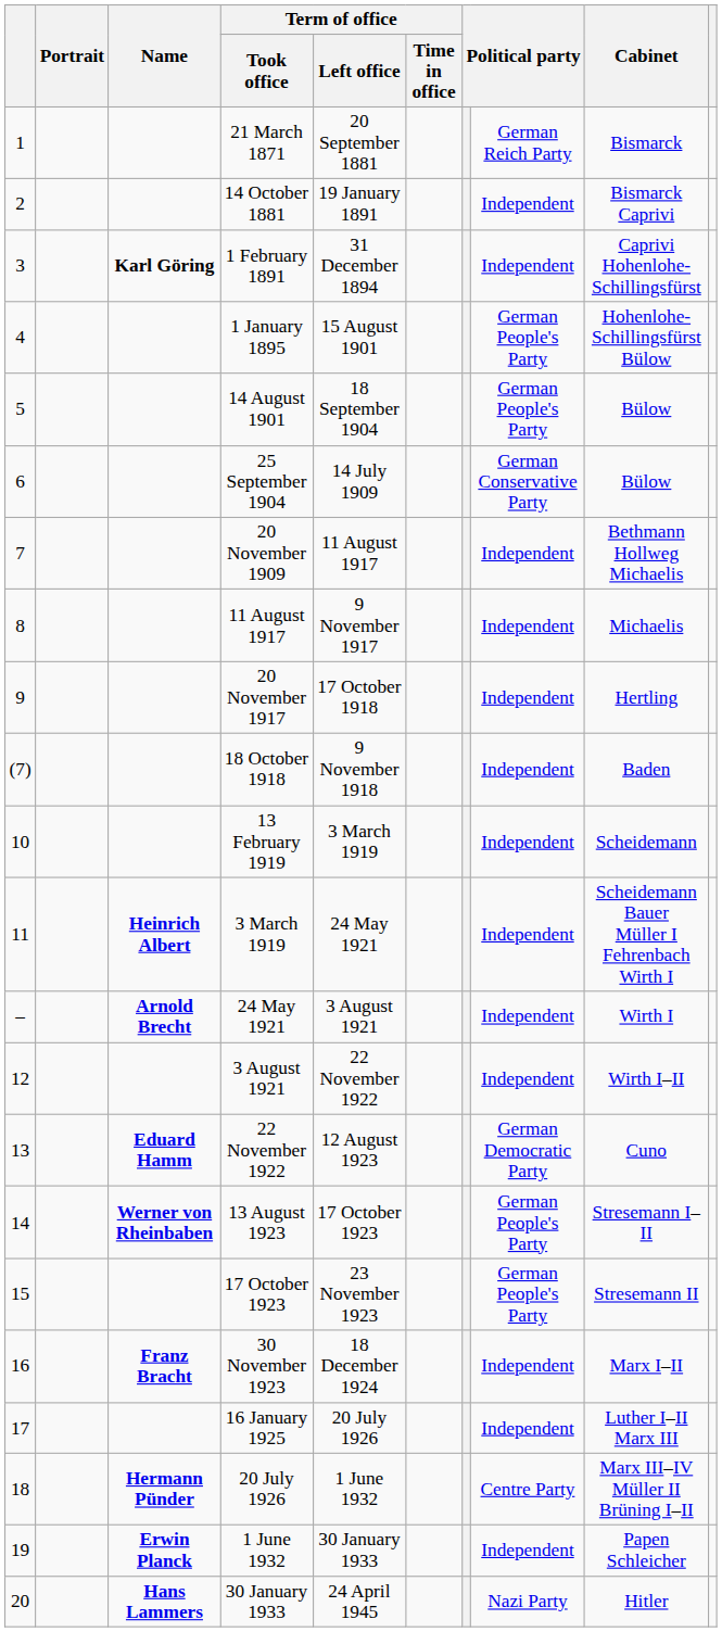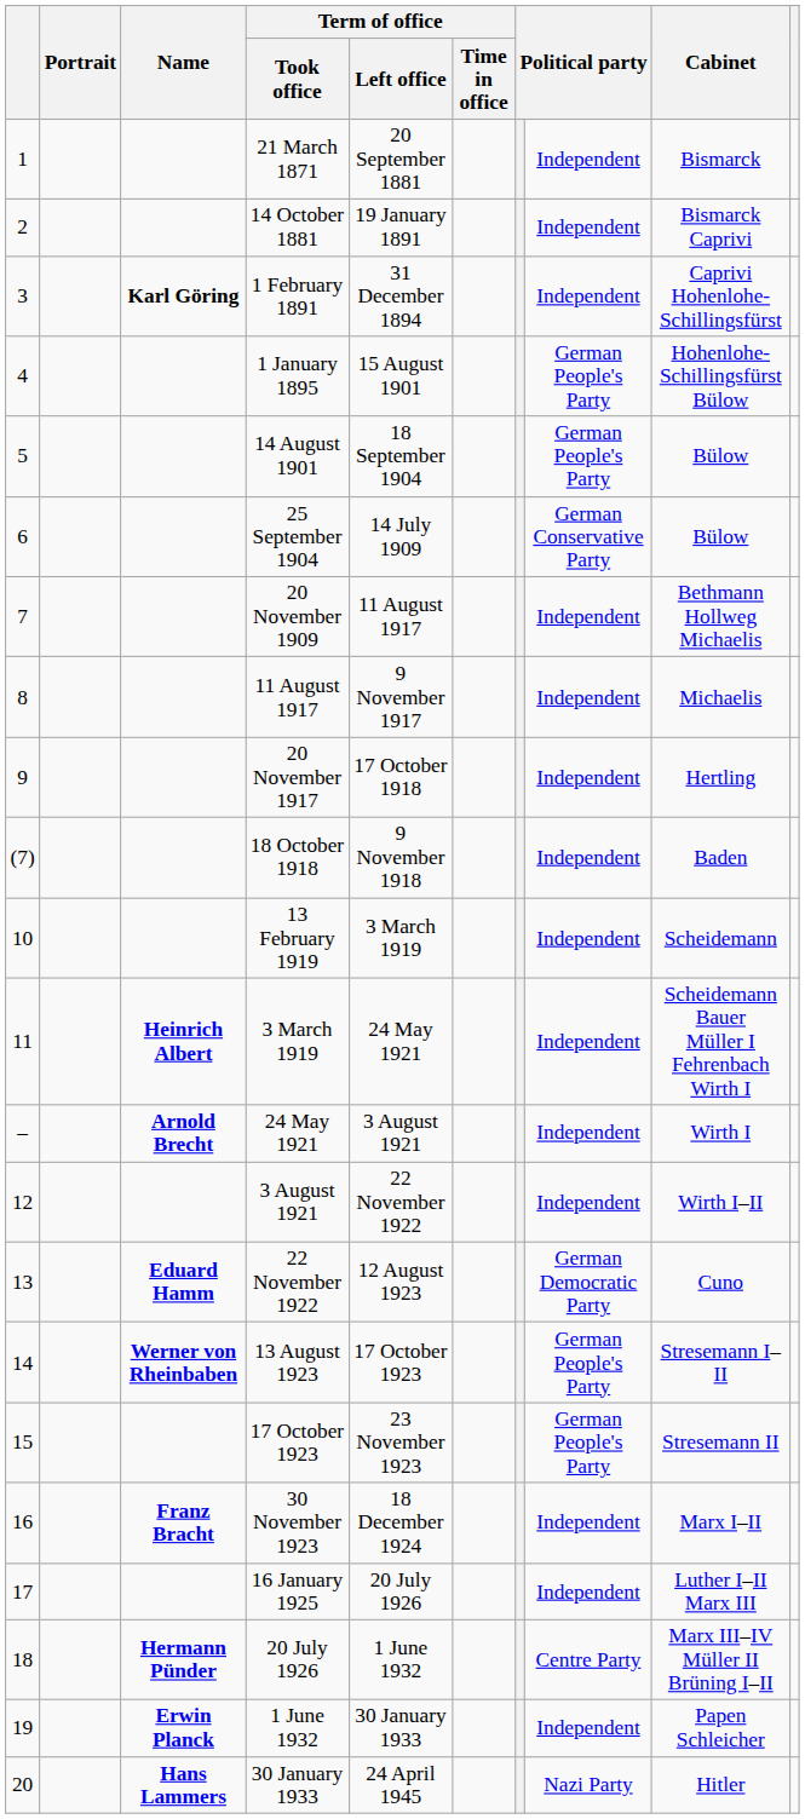21 March 1871 | column 8: German Reich Party -> Independent
